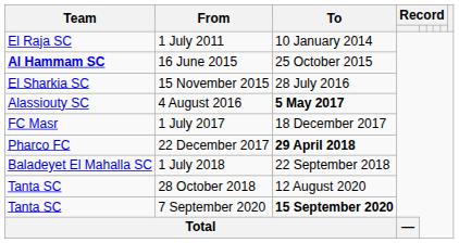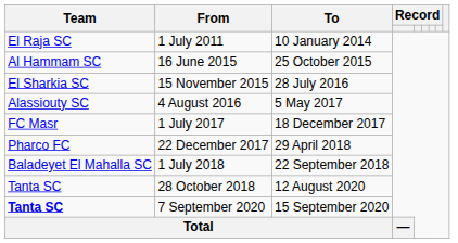16 June 2015 | Team: bold -> normal
4 August 2016 | To: bold -> normal
22 December 2017 | To: bold -> normal
7 September 2020 | Team: normal -> bold
7 September 2020 | To: bold -> normal
